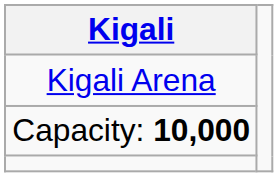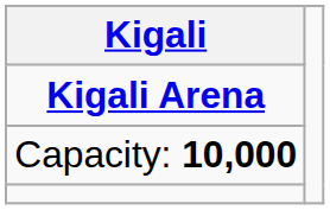Kigali Arena | Kigali: normal -> bold
